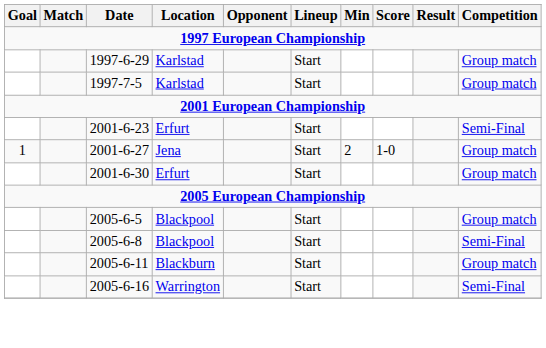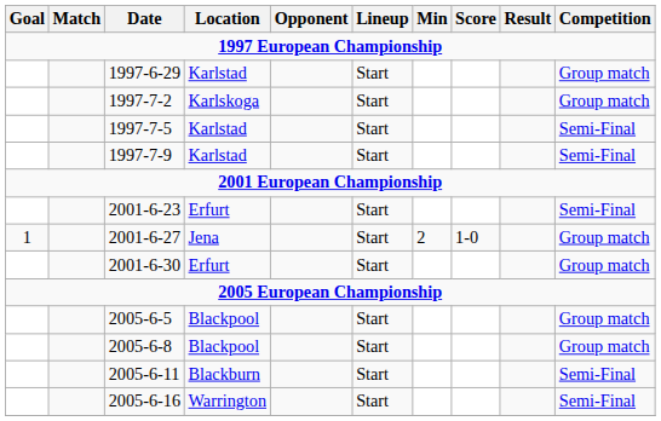+ row: 1997-7-2 | Karlskoga | Start | Group match
1997-7-5 | Competition: Group match -> Semi-Final
+ row: 1997-7-9 | Karlstad | Start | Semi-Final
2005-6-8 | Competition: Semi-Final -> Group match
2005-6-11 | Competition: Group match -> Semi-Final
